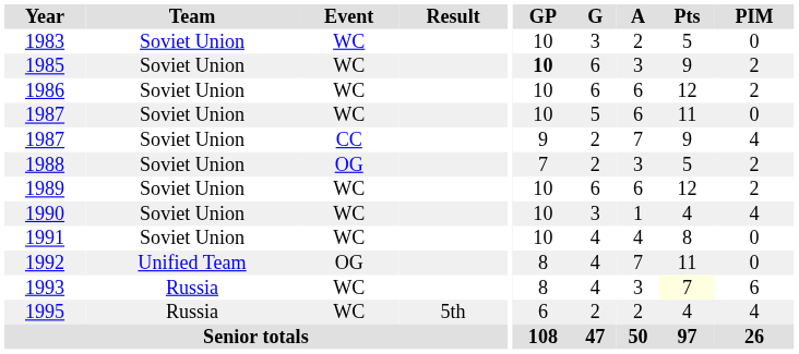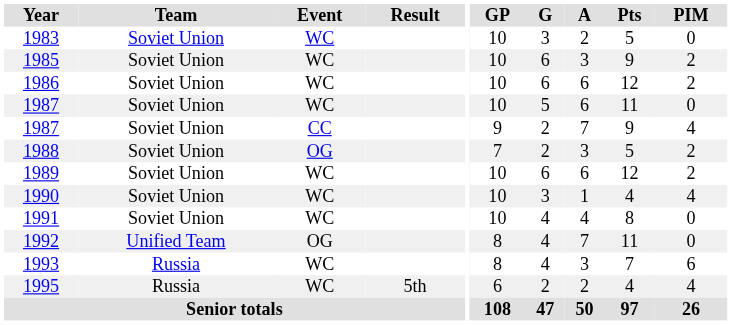1985 | GP: bold -> normal
1993 | Pts: lightyellow background -> no background
